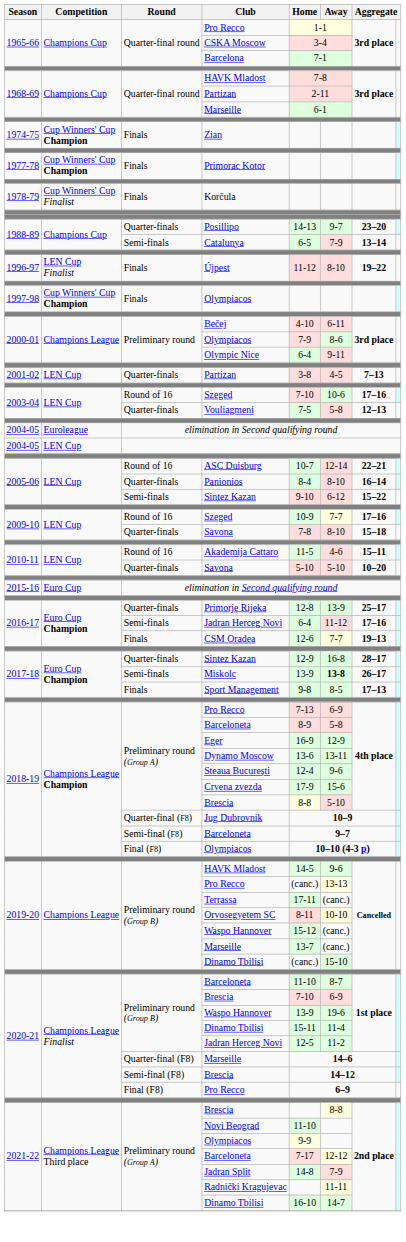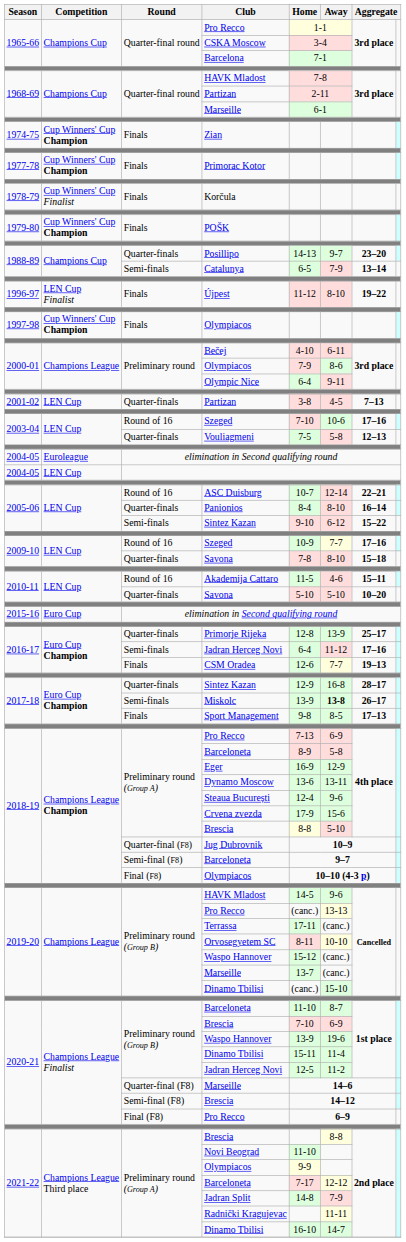+ row: 1979-80 | Cup Winners' Cup Champion | Finals | POŠK
